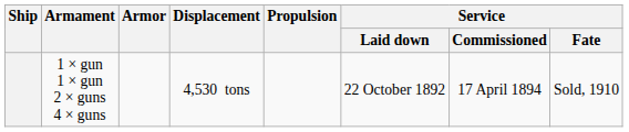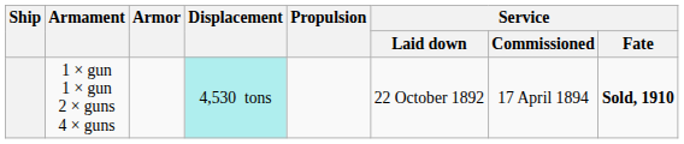1 × gun 1 × gun 2 × guns 4 × guns | Displacement: no background -> paleturquoise background
1 × gun 1 × gun 2 × guns 4 × guns | Service / Fate: normal -> bold
